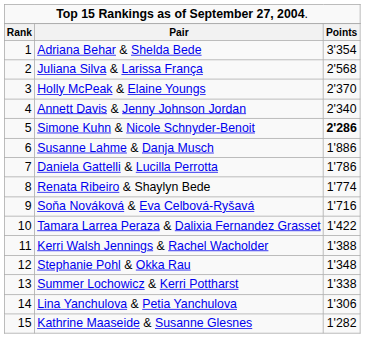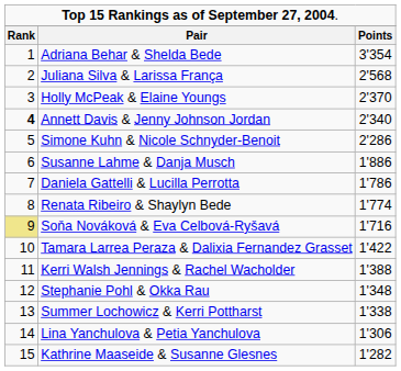Annett Davis & Jenny Johnson Jordan | column 1: normal -> bold
Simone Kuhn & Nicole Schnyder-Benoit | column 3: bold -> normal
Soňa Nováková & Eva Celbová-Ryšavá | column 1: no background -> khaki background
